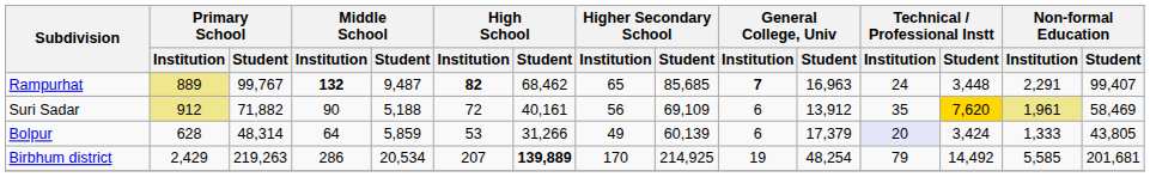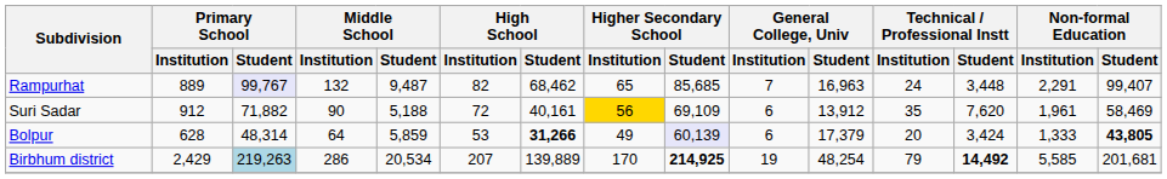Rampurhat | Primary School / Institution: khaki background -> no background
Rampurhat | Primary School / Student: no background -> lavender background
Rampurhat | Middle School / Institution: bold -> normal
Rampurhat | High School / Institution: bold -> normal
Rampurhat | General College, Univ / Institution: bold -> normal
Suri Sadar | Primary School / Institution: khaki background -> no background
Suri Sadar | Higher Secondary School / Institution: no background -> gold background
Suri Sadar | Technical / Professional Instt / Student: gold background -> no background
Suri Sadar | Non-formal Education / Institution: khaki background -> no background
Bolpur | High School / Student: normal -> bold
Bolpur | Higher Secondary School / Student: no background -> lavender background
Bolpur | Technical / Professional Instt / Institution: lavender background -> no background
Bolpur | Non-formal Education / Student: normal -> bold
Birbhum district | Primary School / Student: no background -> lightblue background
Birbhum district | High School / Student: bold -> normal
Birbhum district | Higher Secondary School / Student: normal -> bold
Birbhum district | Technical / Professional Instt / Student: normal -> bold
